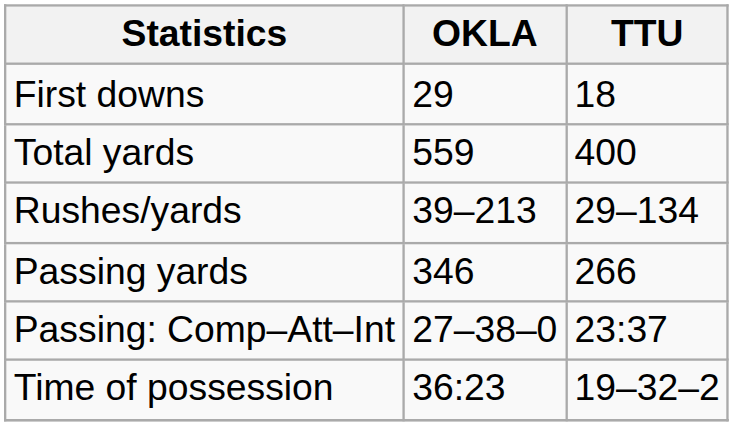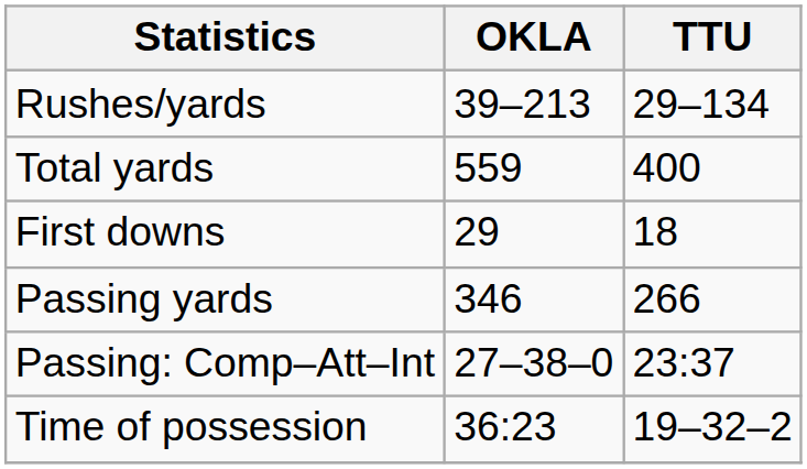rows swapped: First downs <-> Rushes/yards
